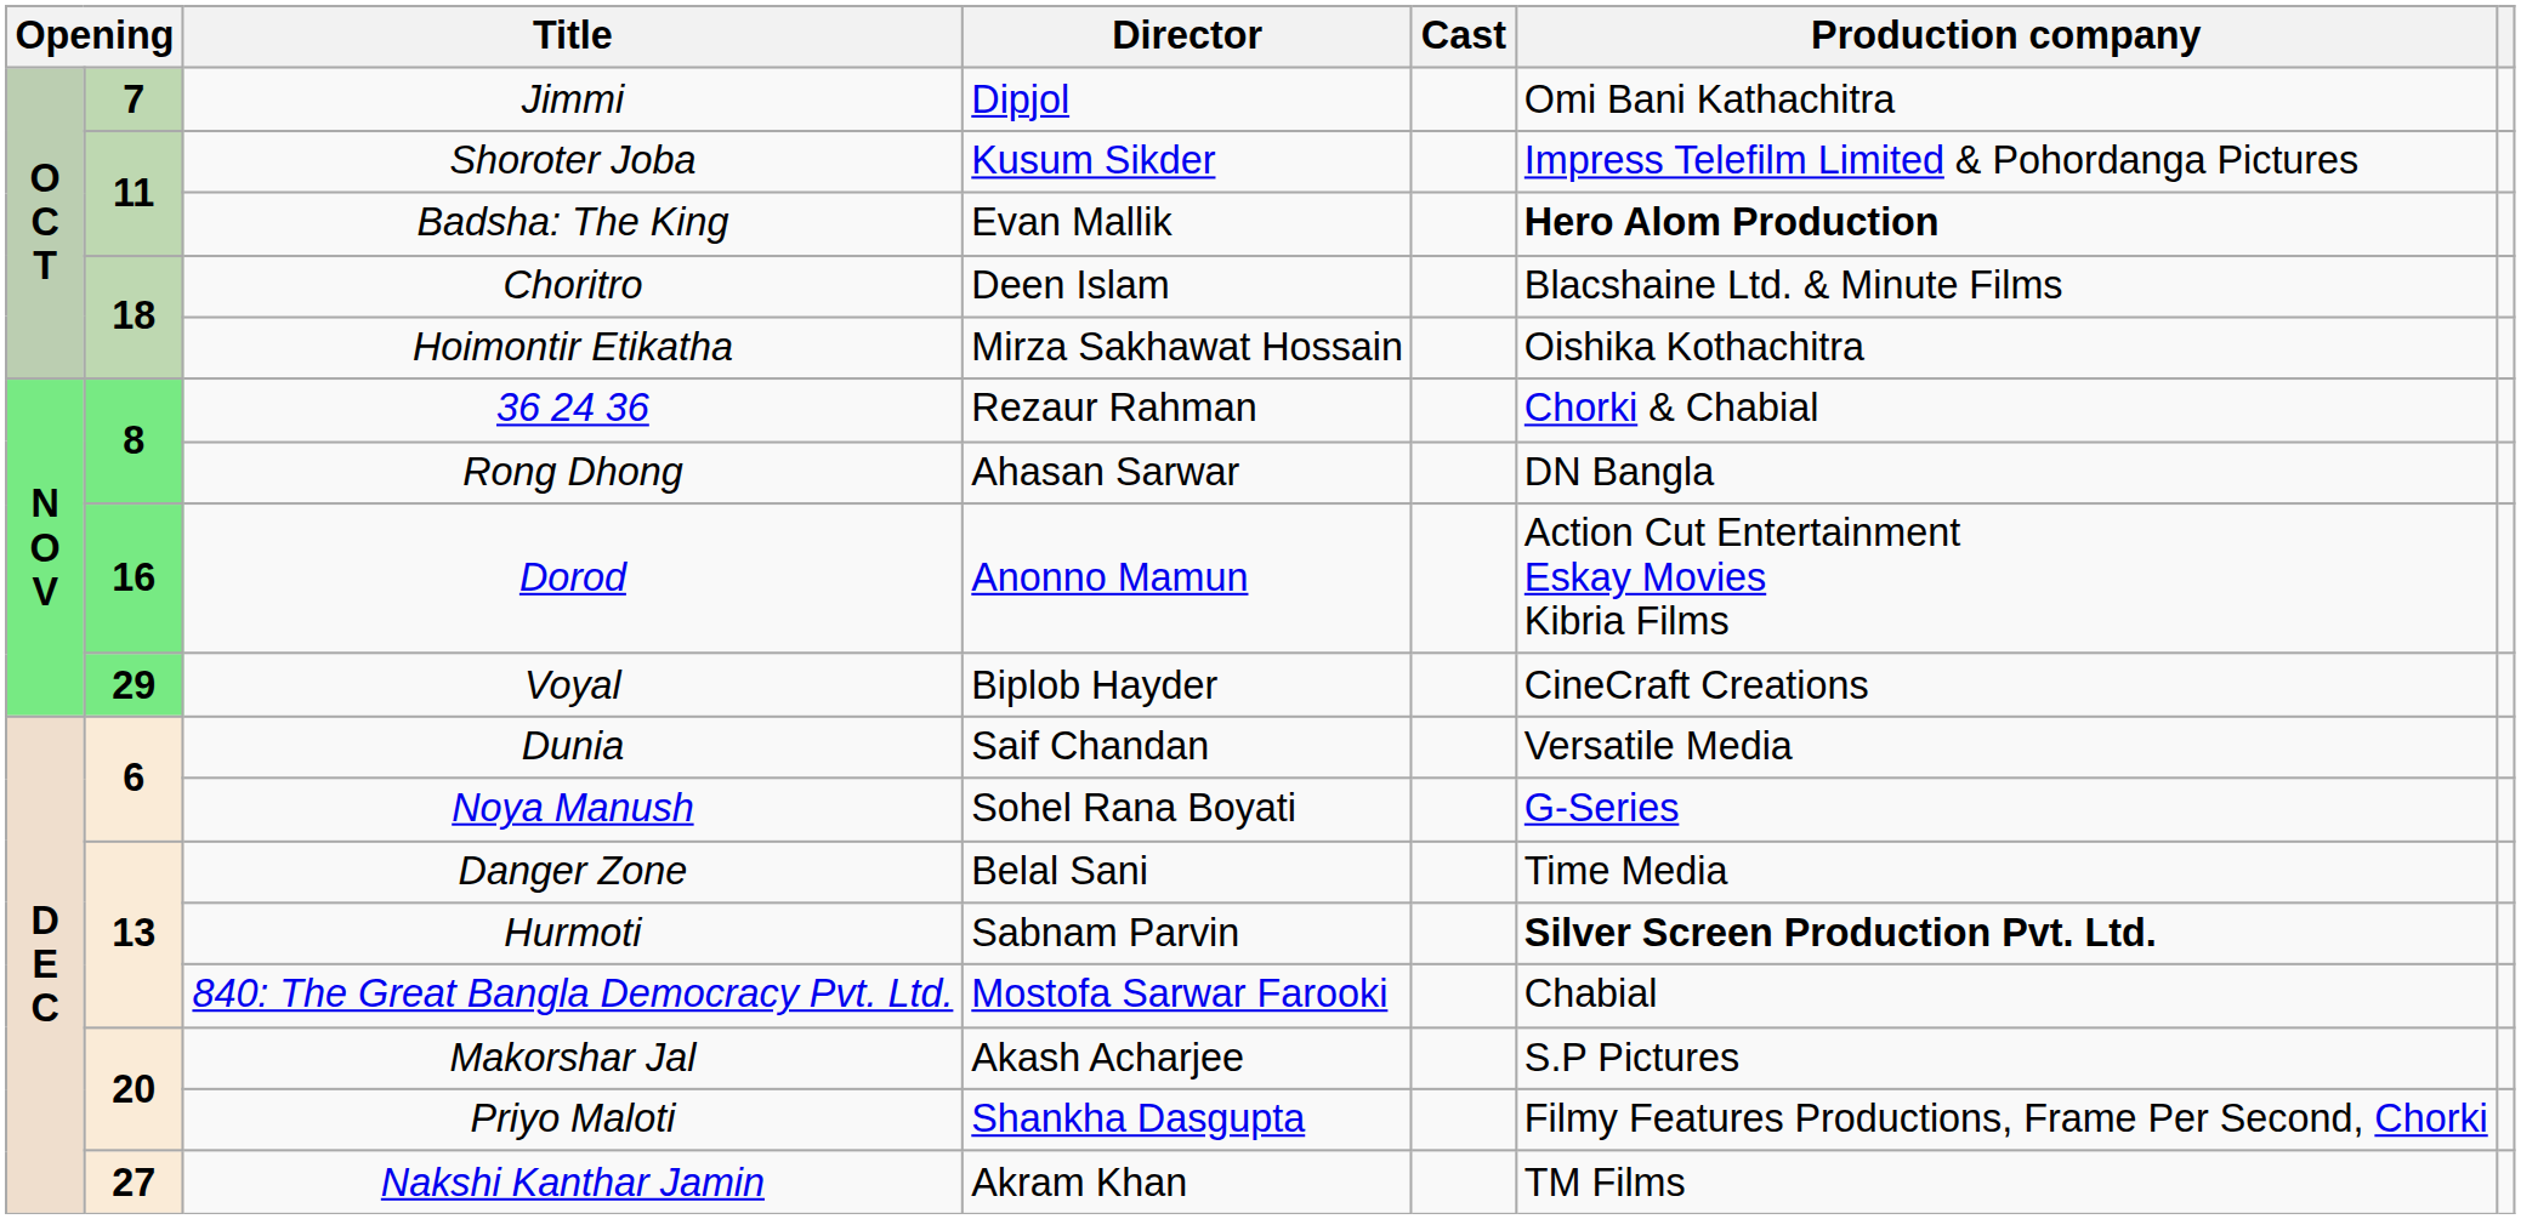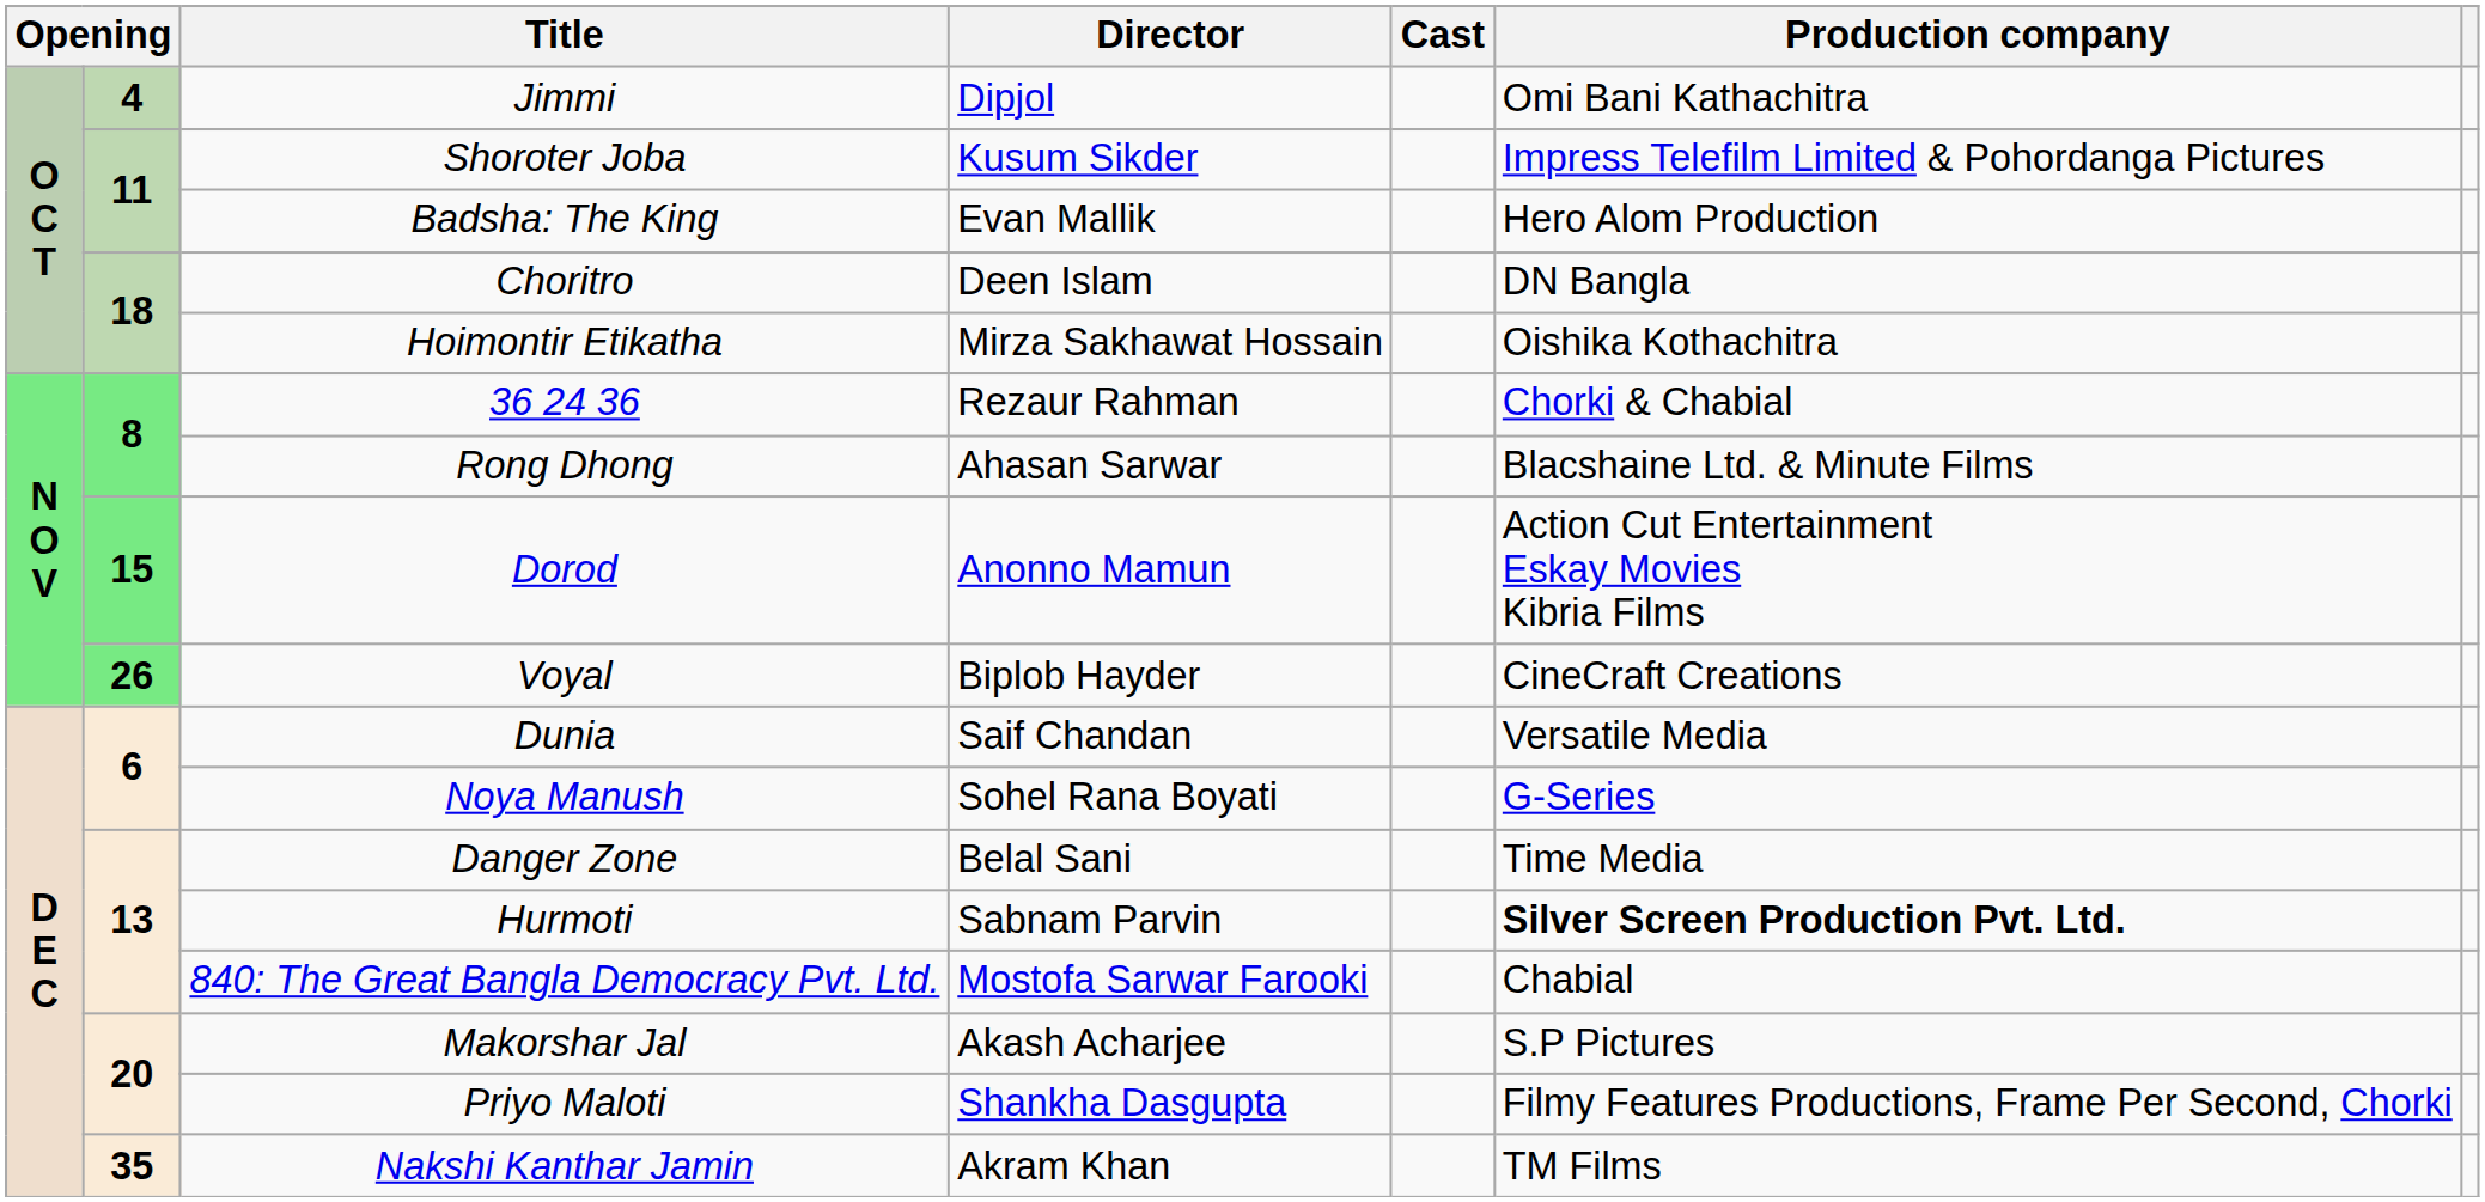Jimmi | column 2: 7 -> 4
Badsha: The King | Production company: bold -> normal
Choritro | Production company: Blacshaine Ltd. & Minute Films -> DN Bangla
Rong Dhong | Production company: DN Bangla -> Blacshaine Ltd. & Minute Films
Dorod | column 2: 16 -> 15
Voyal | column 2: 29 -> 26
Nakshi Kanthar Jamin | column 2: 27 -> 35
